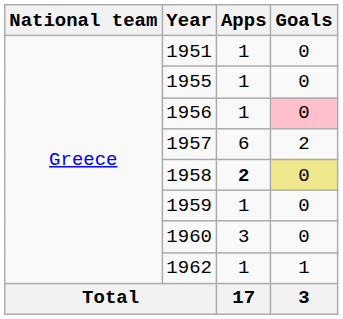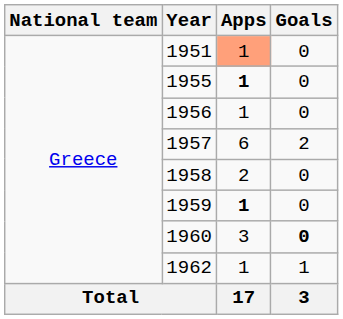1951 | Apps: no background -> lightsalmon background
1955 | Apps: normal -> bold
1956 | Goals: pink background -> no background
1958 | Apps: bold -> normal
1958 | Goals: khaki background -> no background
1959 | Apps: normal -> bold
1960 | Goals: normal -> bold
